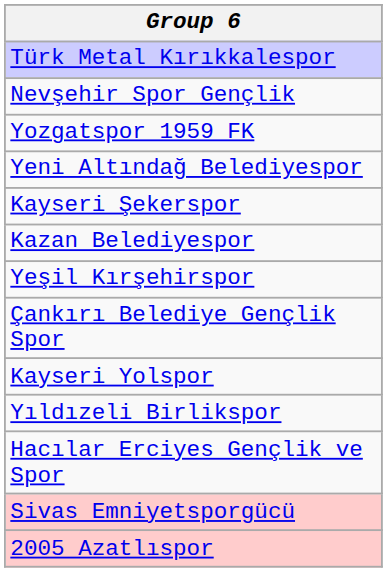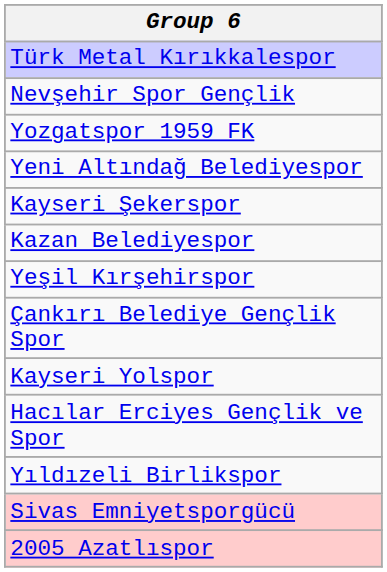row 11 | column 1: Yıldızeli Birlikspor -> Hacılar Erciyes Gençlik ve Spor
row 12 | column 1: Hacılar Erciyes Gençlik ve Spor -> Yıldızeli Birlikspor
